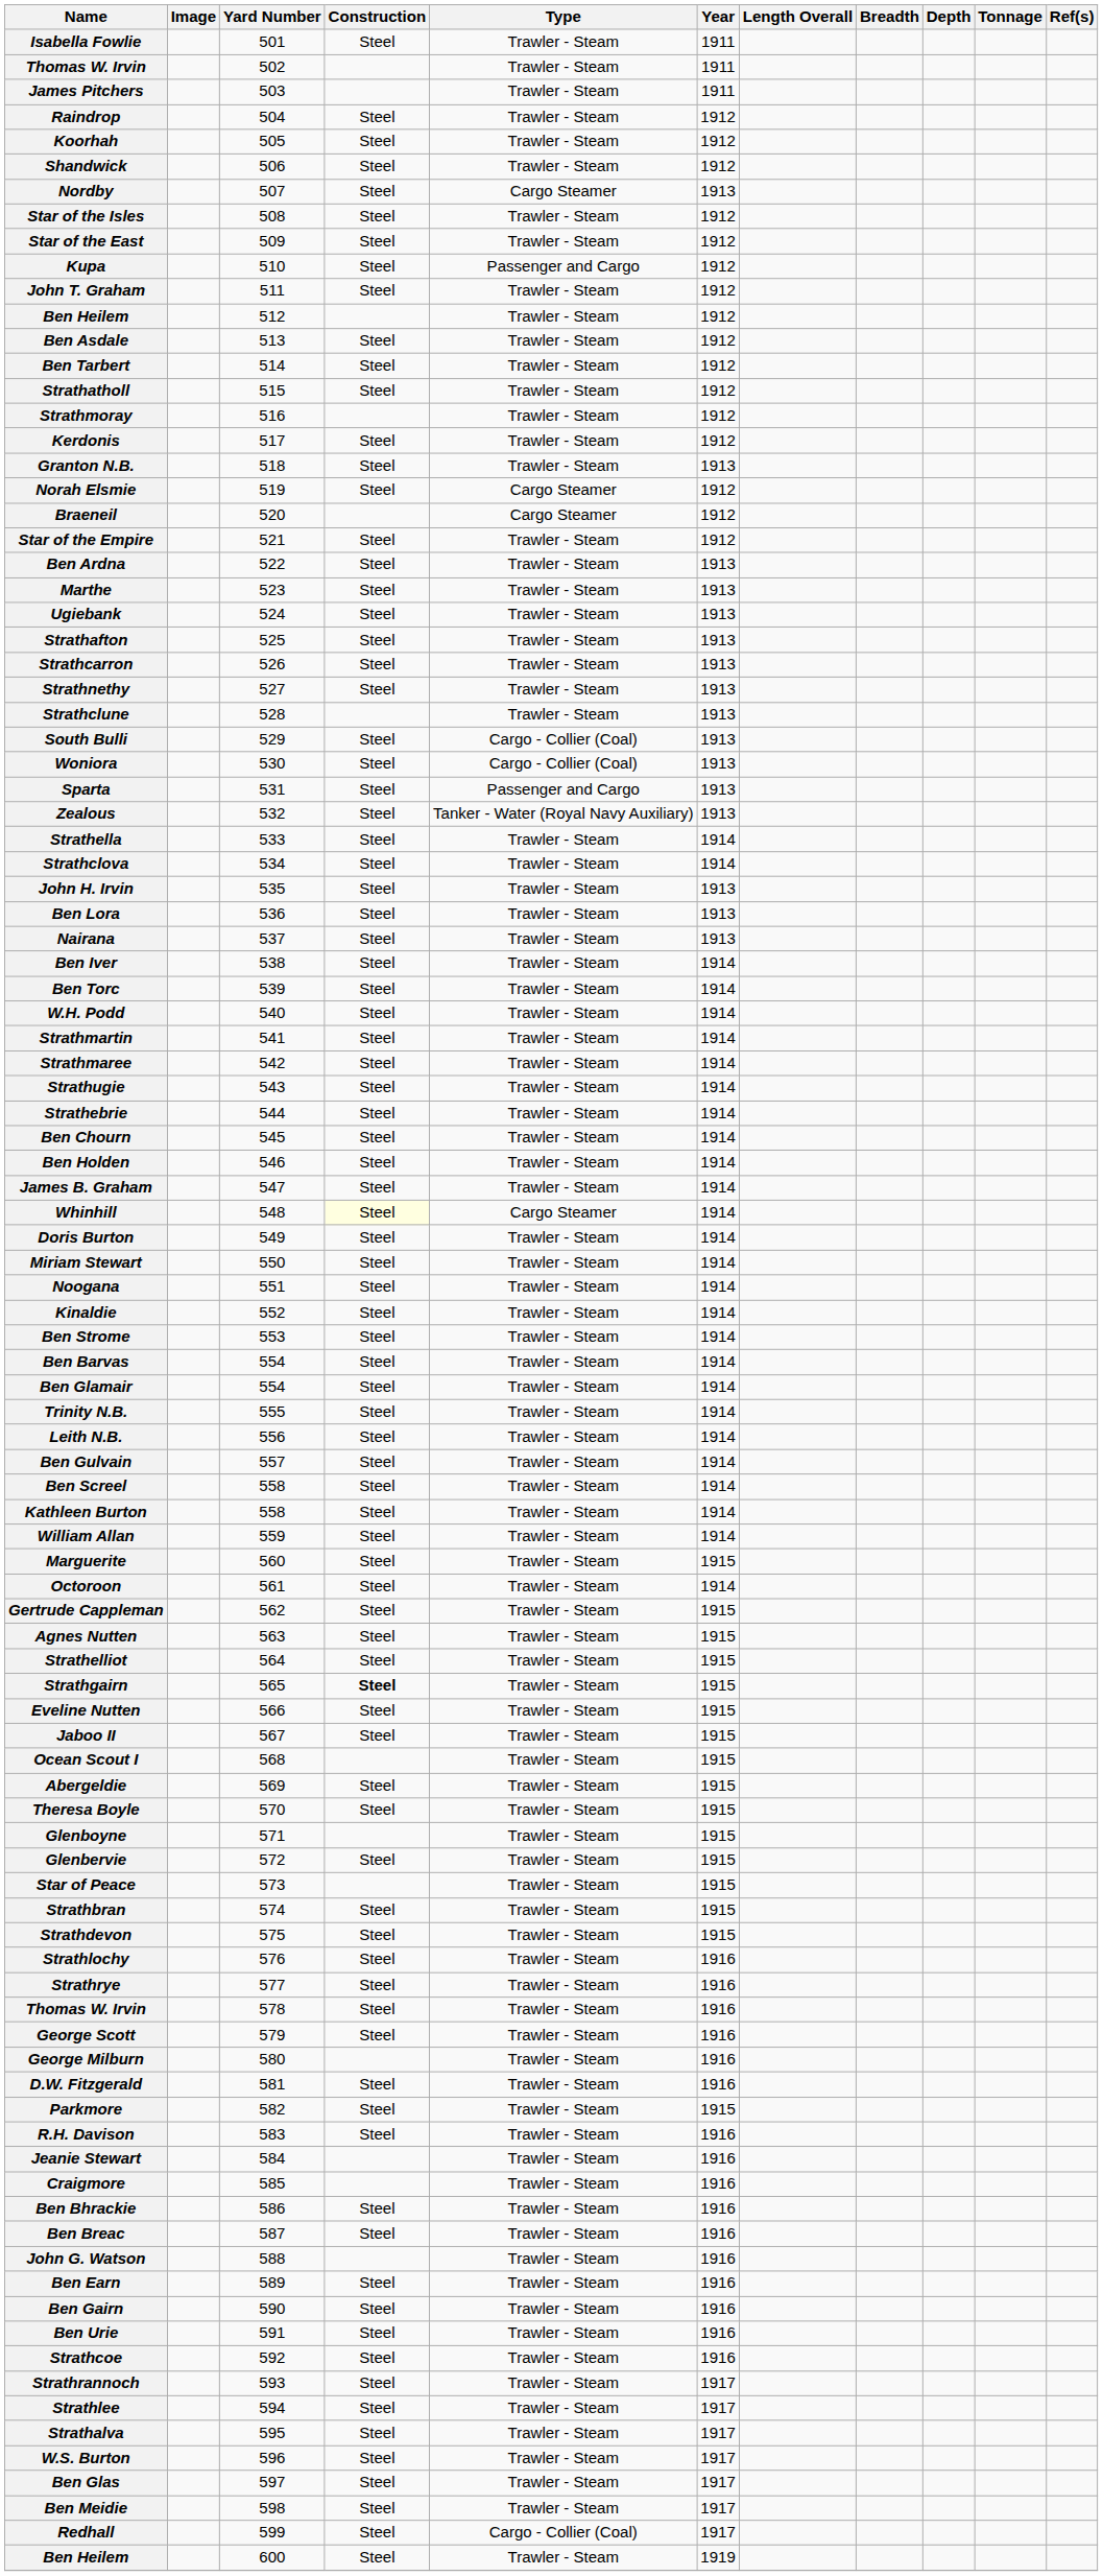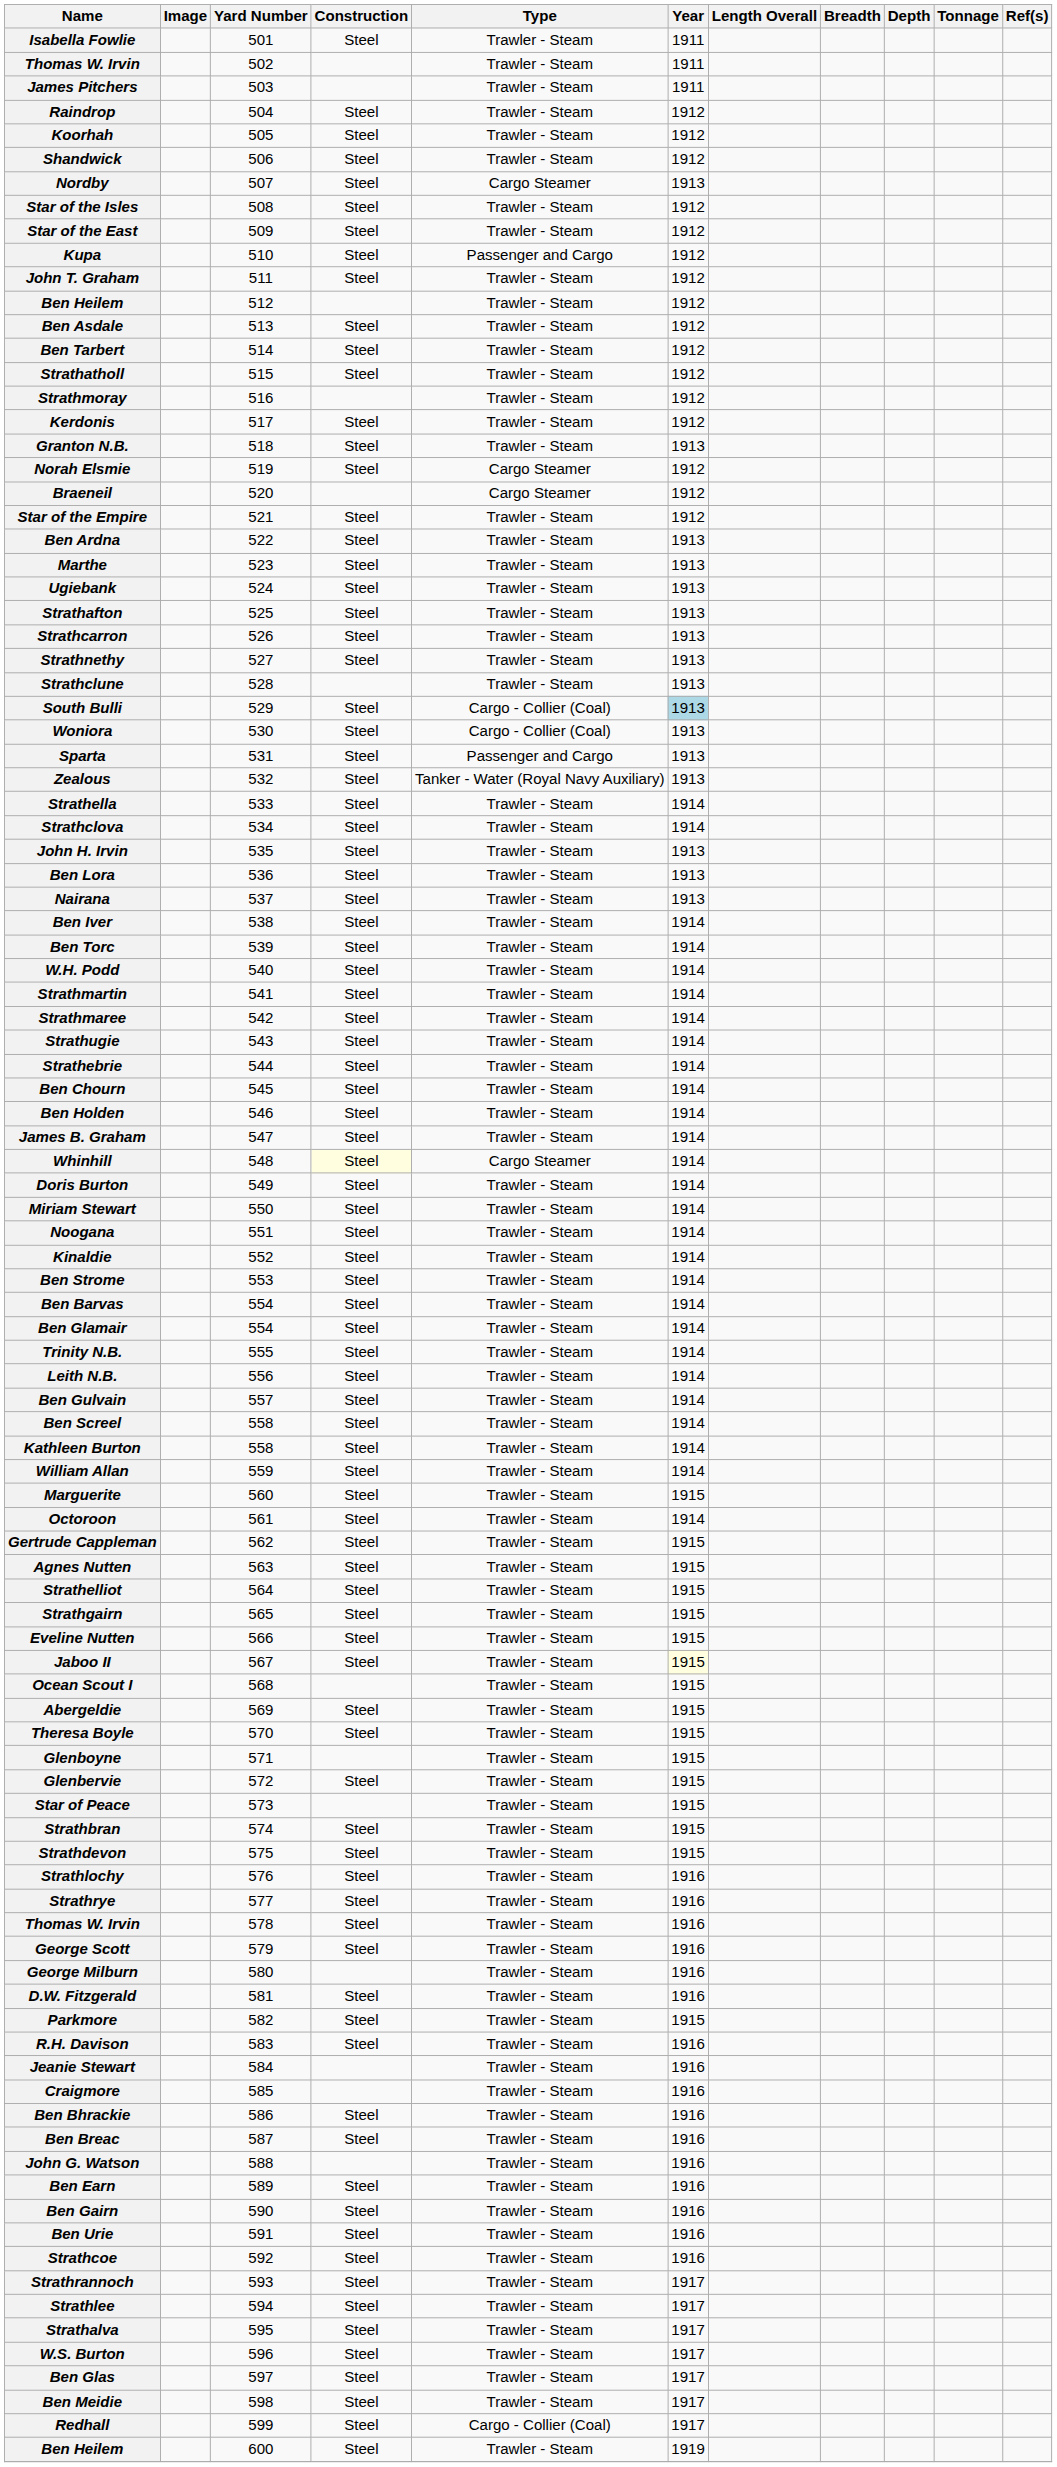South Bulli | Year: no background -> lightblue background
Strathgairn | Construction: bold -> normal
Jaboo II | Year: no background -> lightyellow background
